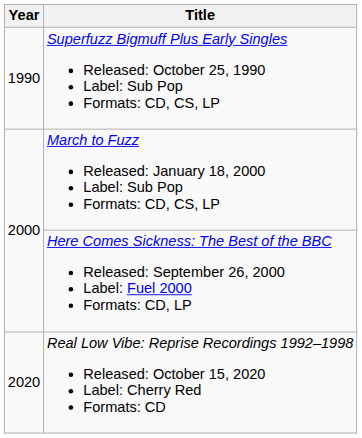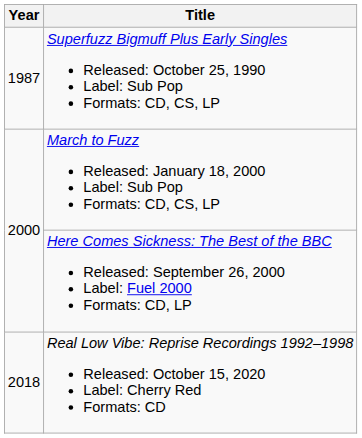row 2 | Year: 1990 -> 1987
row 5 | Year: 2020 -> 2018
